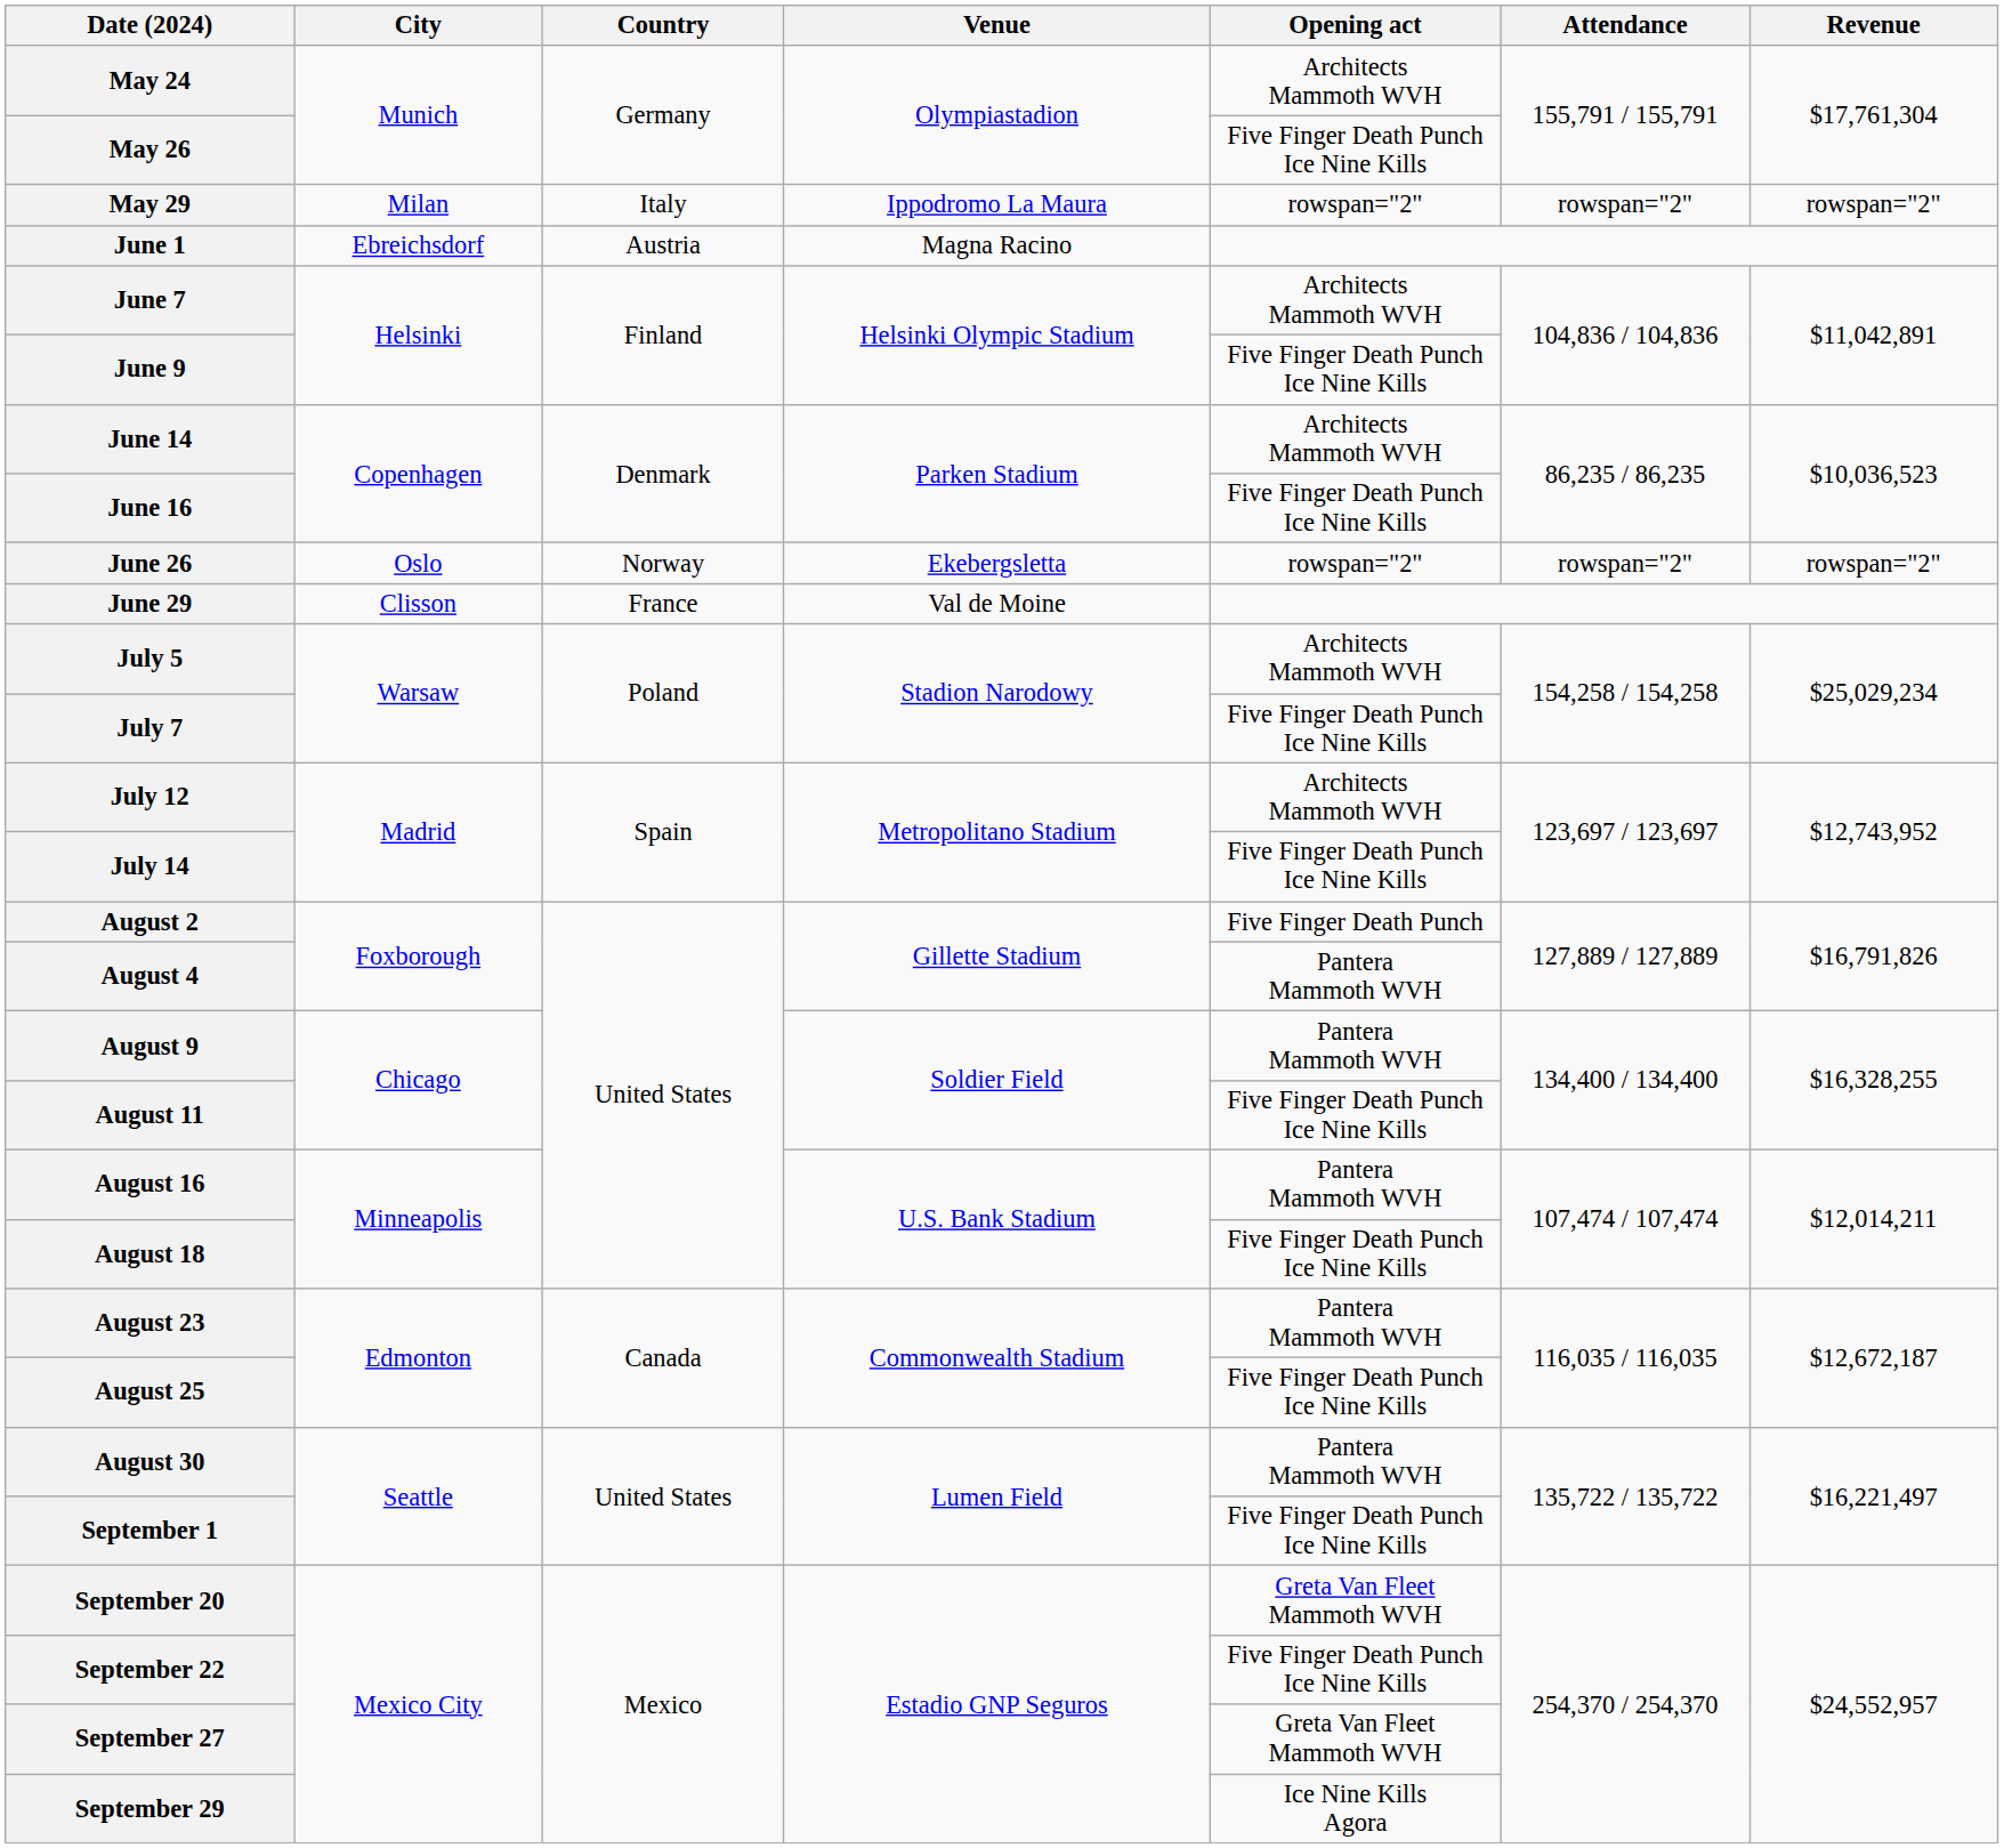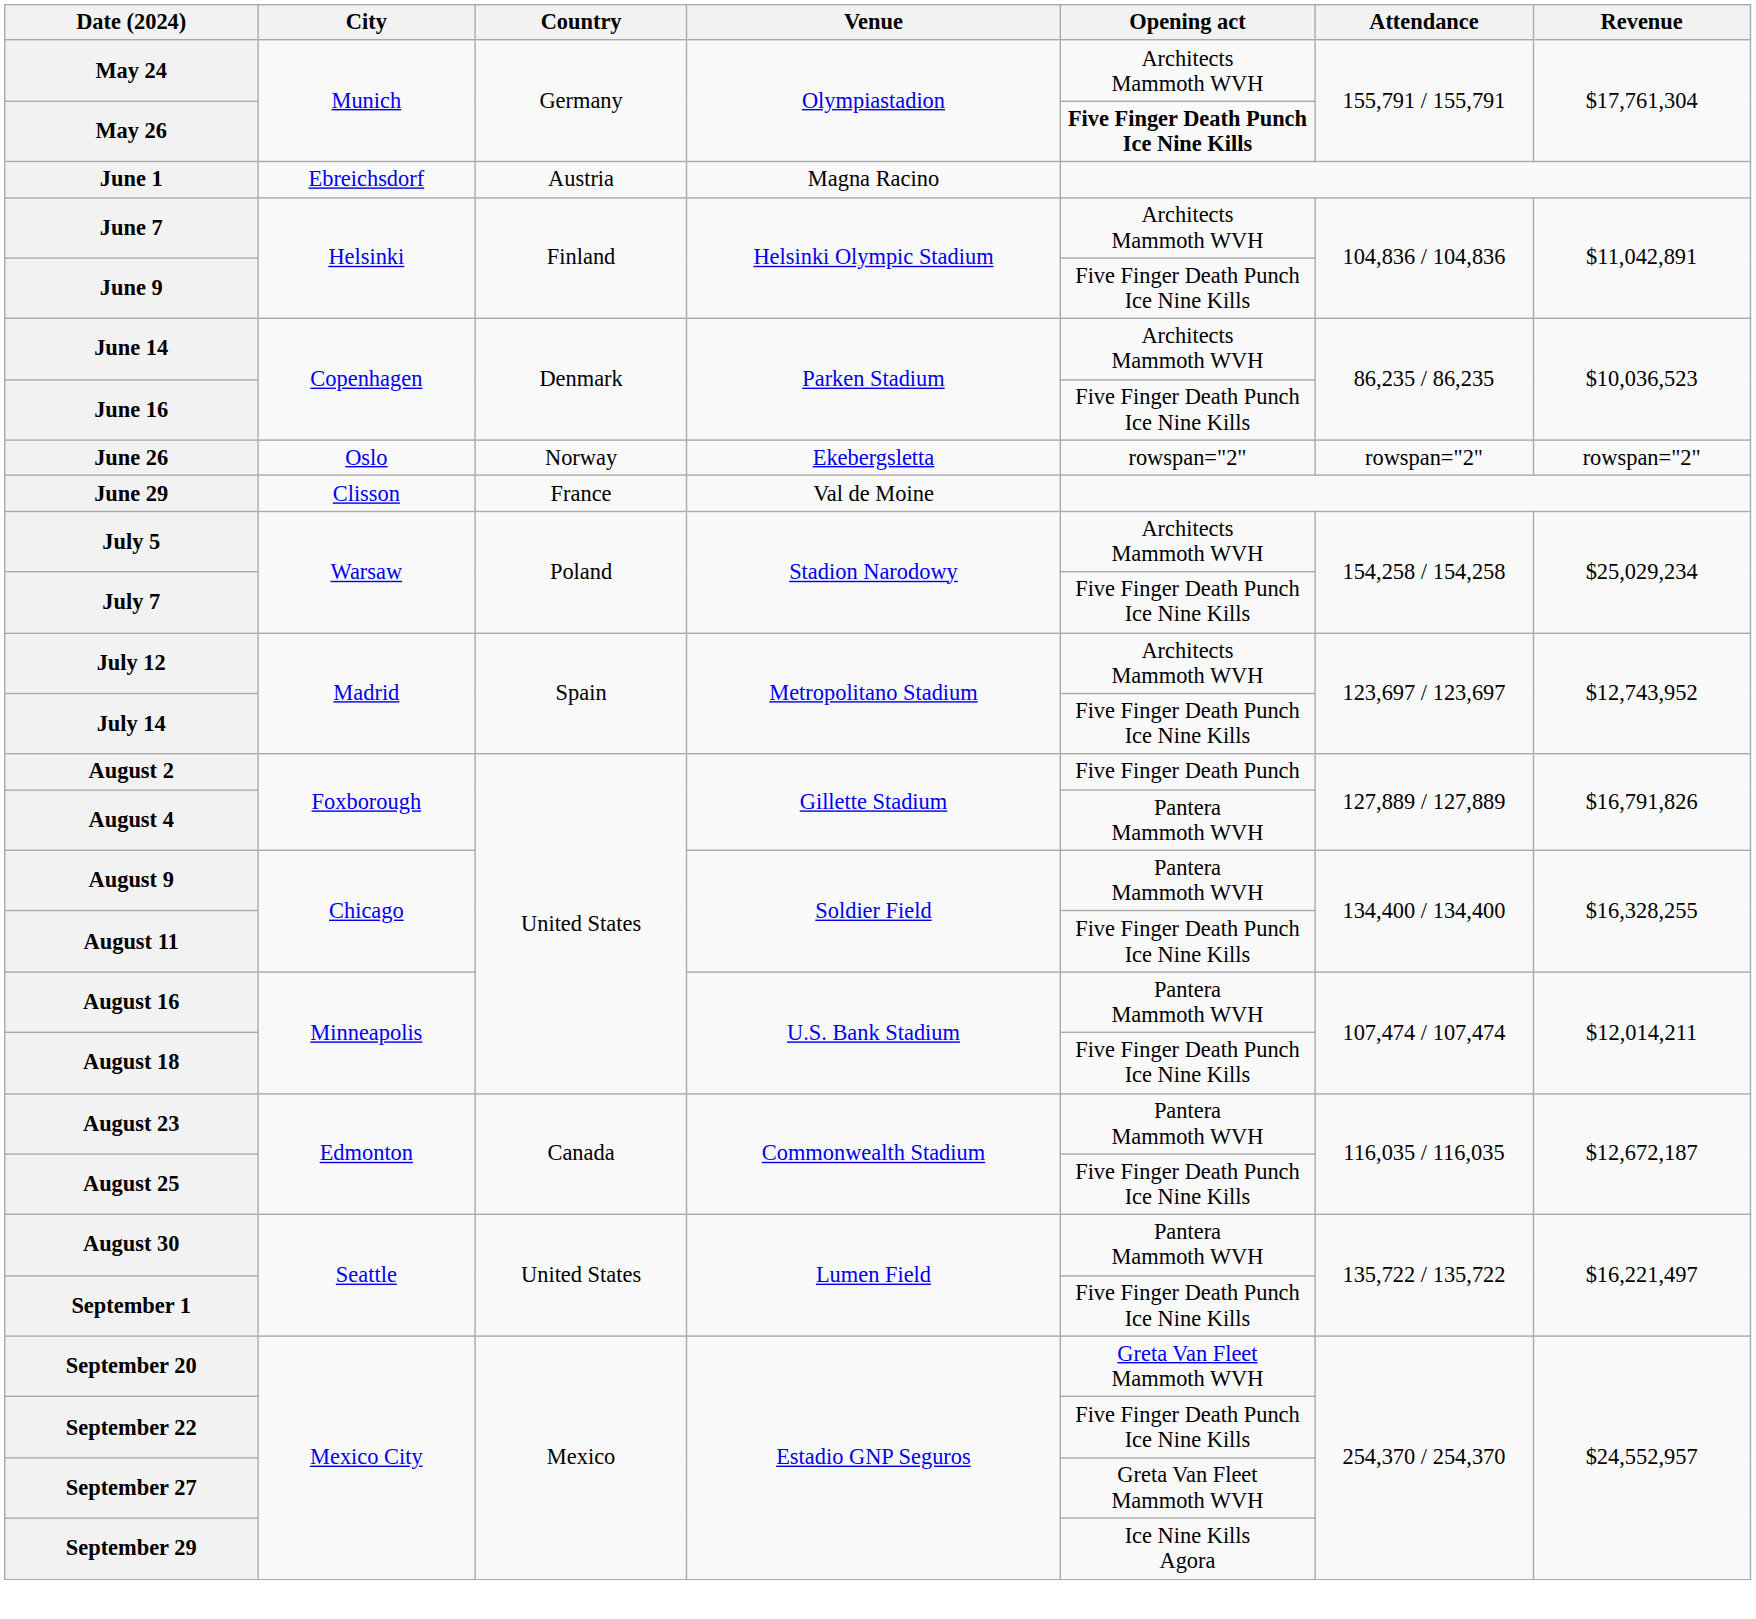May 26 | Opening act: normal -> bold
- row: May 29 | Milan | Italy | Ippodromo La Maura | rowspan="2" | rowspan="2" | rowspan="2"
